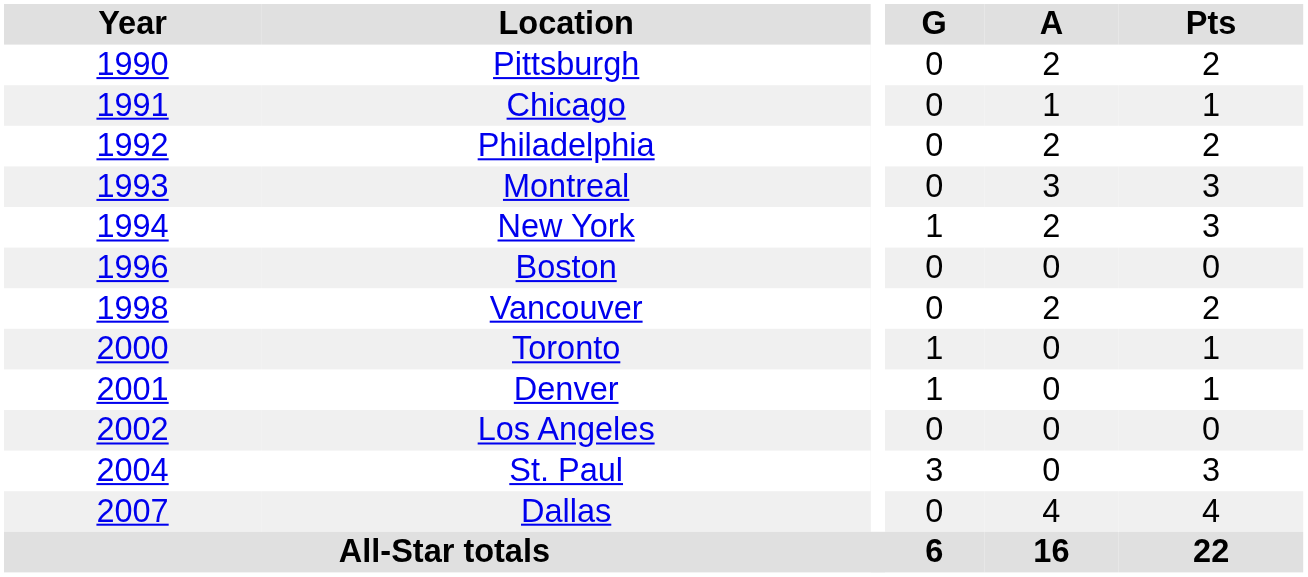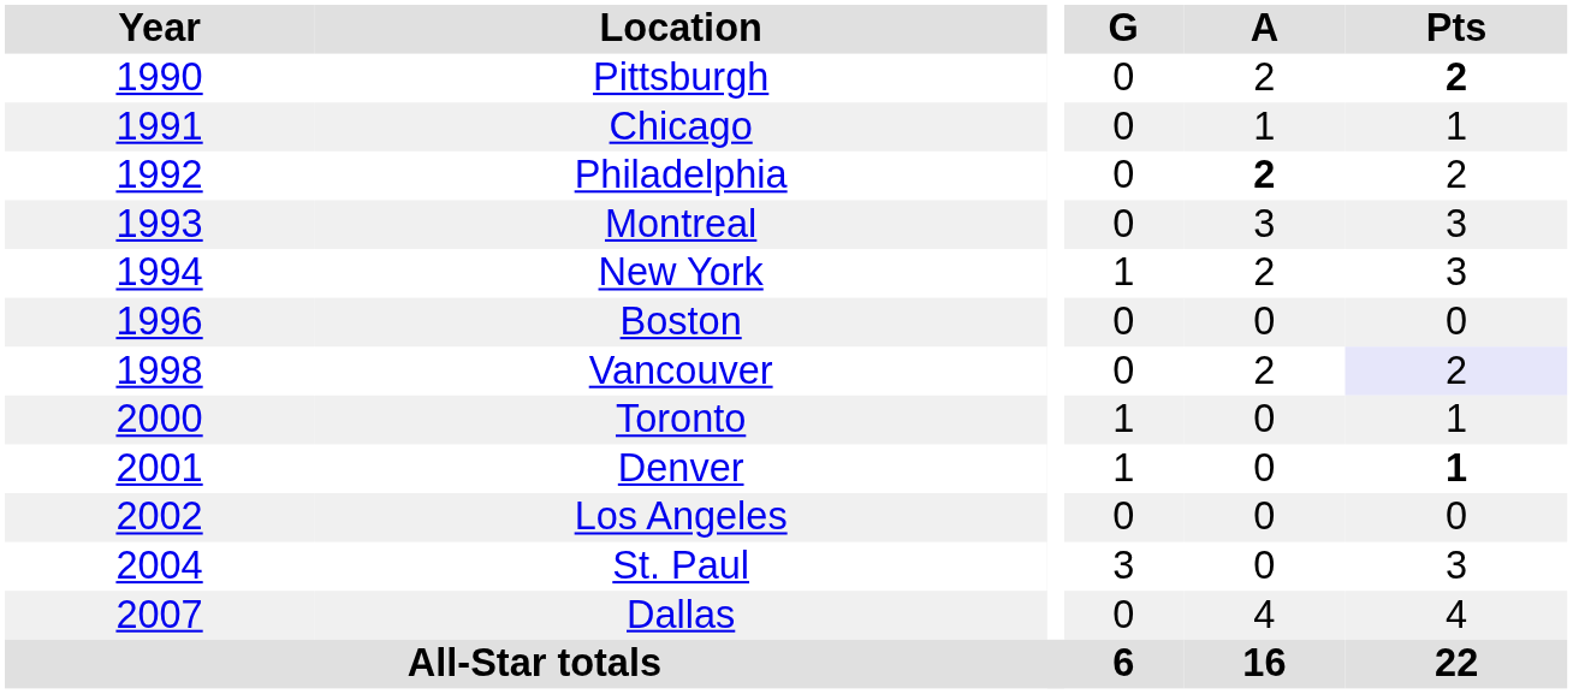Pittsburgh | Pts: normal -> bold
Philadelphia | A: normal -> bold
Vancouver | Pts: no background -> lavender background
Denver | Pts: normal -> bold
